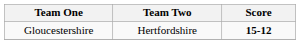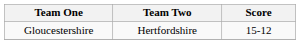Gloucestershire | Score: bold -> normal
